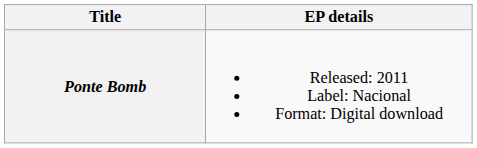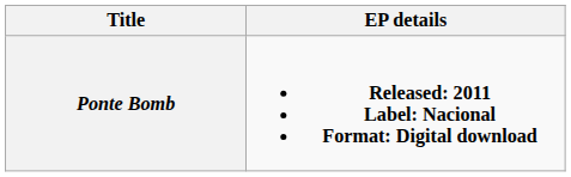Ponte Bomb | EP details: normal -> bold
